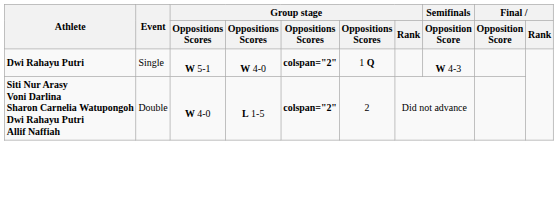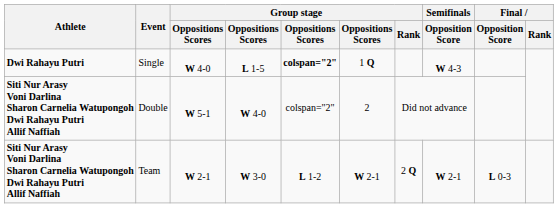Single | column 3: W 5-1 -> W 4-0
Single | column 4: W 4-0 -> L 1-5
Double | column 3: W 4-0 -> W 5-1
Double | column 4: L 1-5 -> W 4-0
Double | column 5: bold -> normal
+ row: Siti Nur Arasy Voni Darlina Sharon Carnelia Watupongoh Dwi Rahayu Putri Allif Naffiah | Team | W 2-1 | W 3-0 | L 1-2 | W 2-1 | 2 Q | W 2-1 | L 0-3
